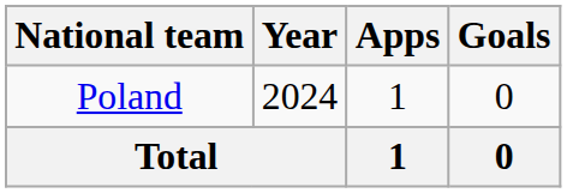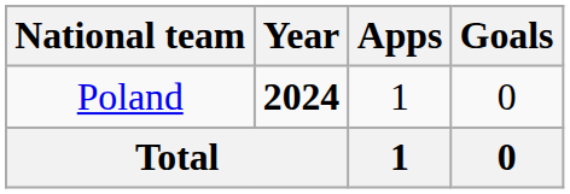Poland | Year: normal -> bold
